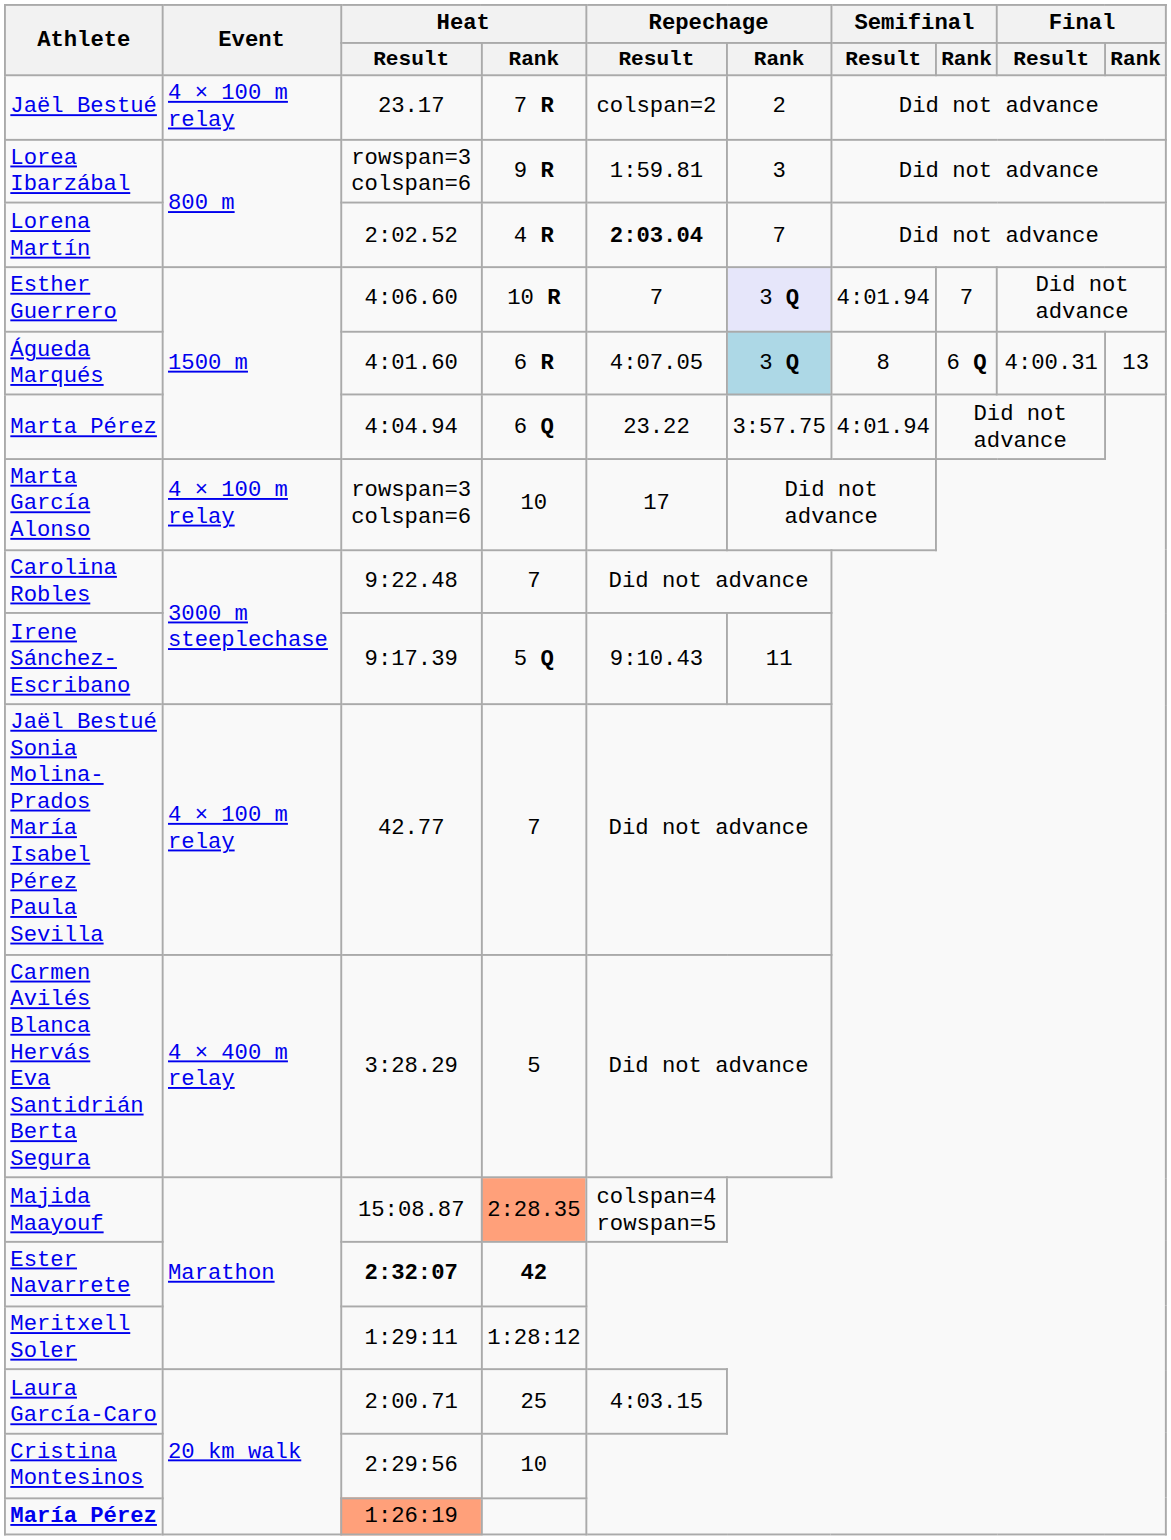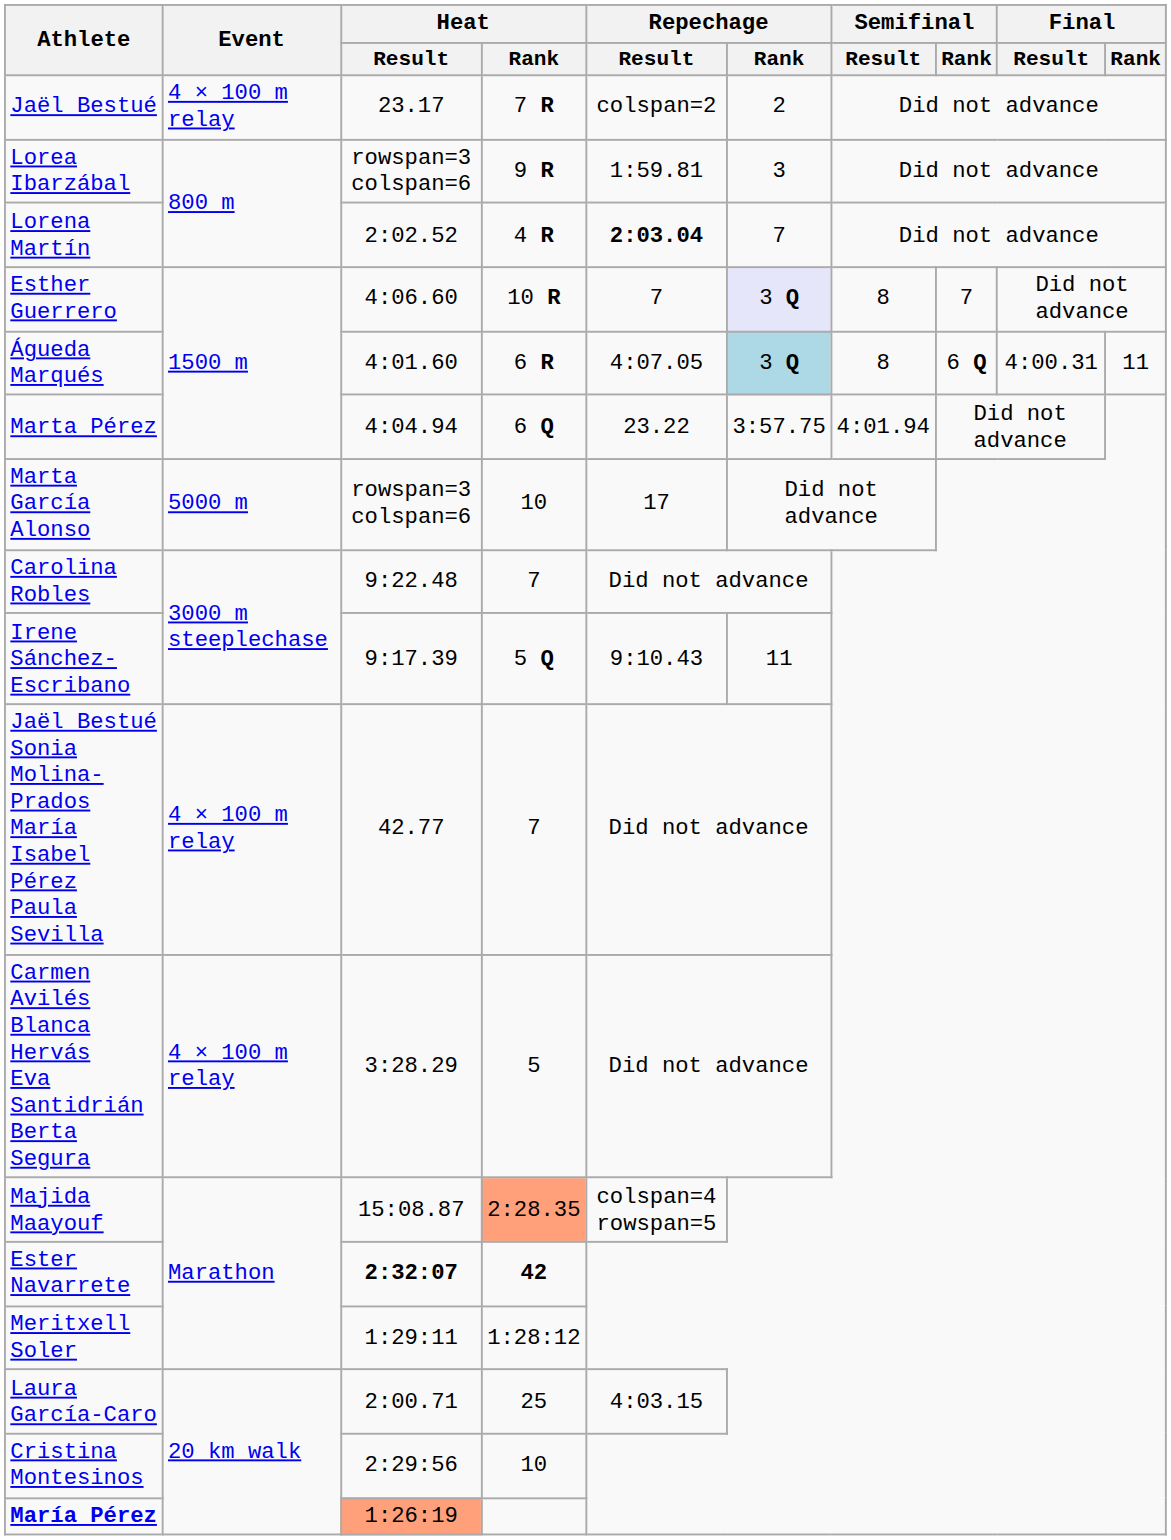Esther Guerrero | Semifinal / Result: 4:01.94 -> 8
Águeda Marqués | Final / Rank: 13 -> 11
Marta García Alonso | Event: 4 × 100 m relay -> 5000 m
Carmen Avilés Blanca Hervás Eva Santidrián Berta Segura | Event: 4 × 400 m relay -> 4 × 100 m relay
